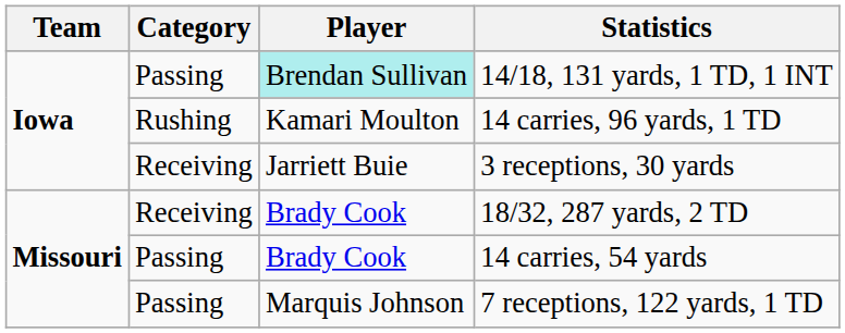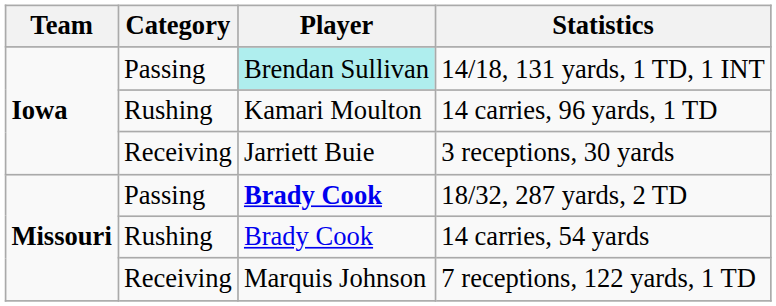18/32, 287 yards, 2 TD | Category: Receiving -> Passing
18/32, 287 yards, 2 TD | Player: normal -> bold
14 carries, 54 yards | Category: Passing -> Rushing
7 receptions, 122 yards, 1 TD | Category: Passing -> Receiving
